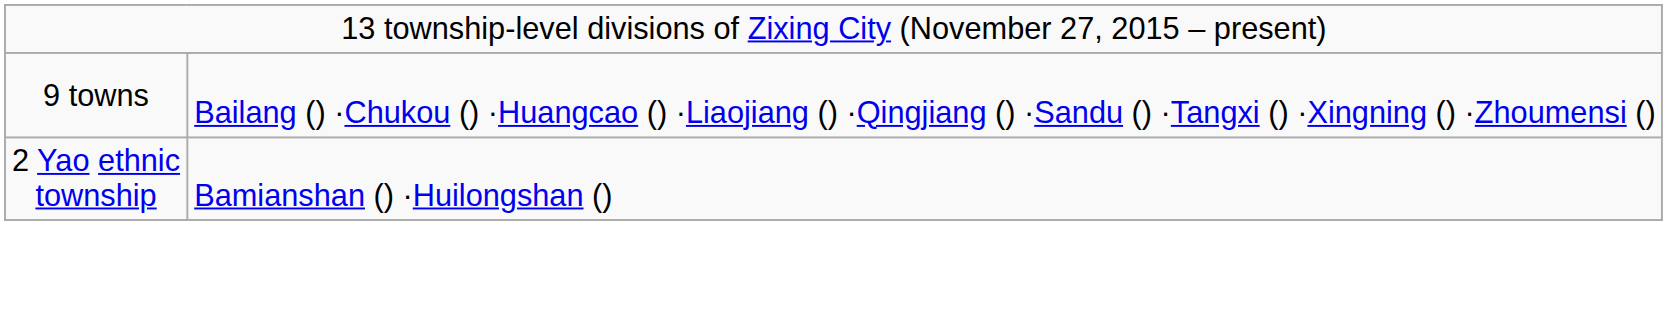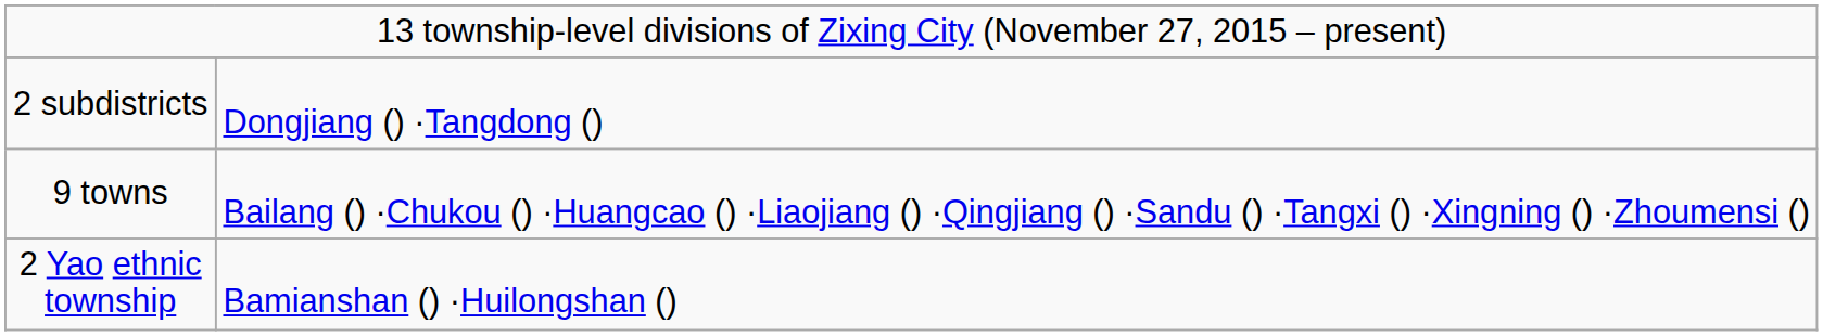+ row: 2 subdistricts | Dongjiang () ·Tangdong ()
